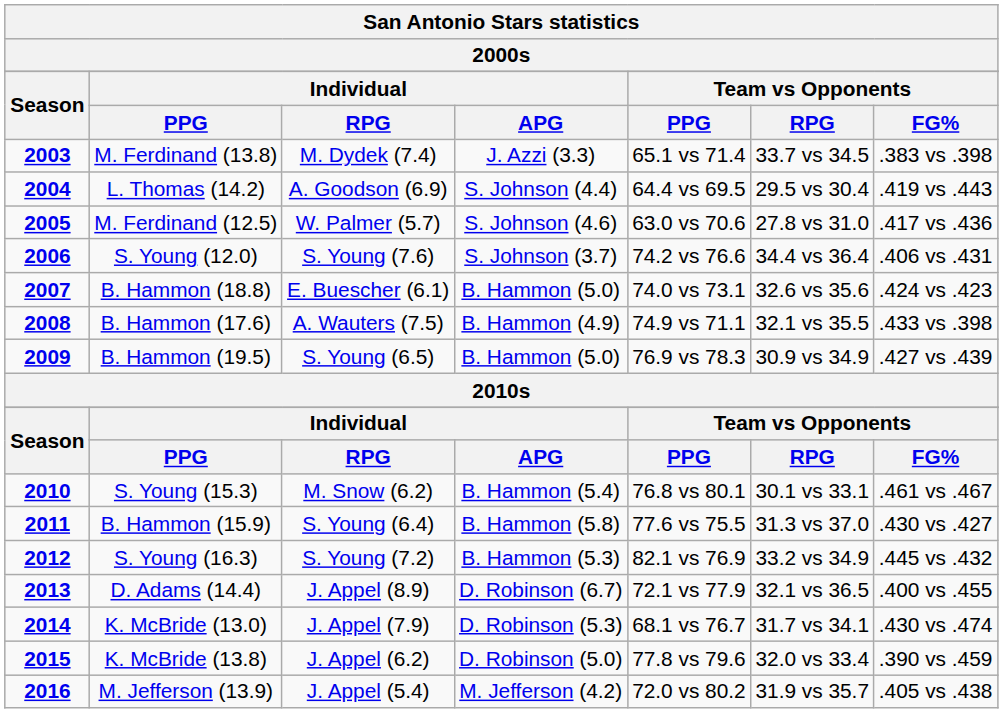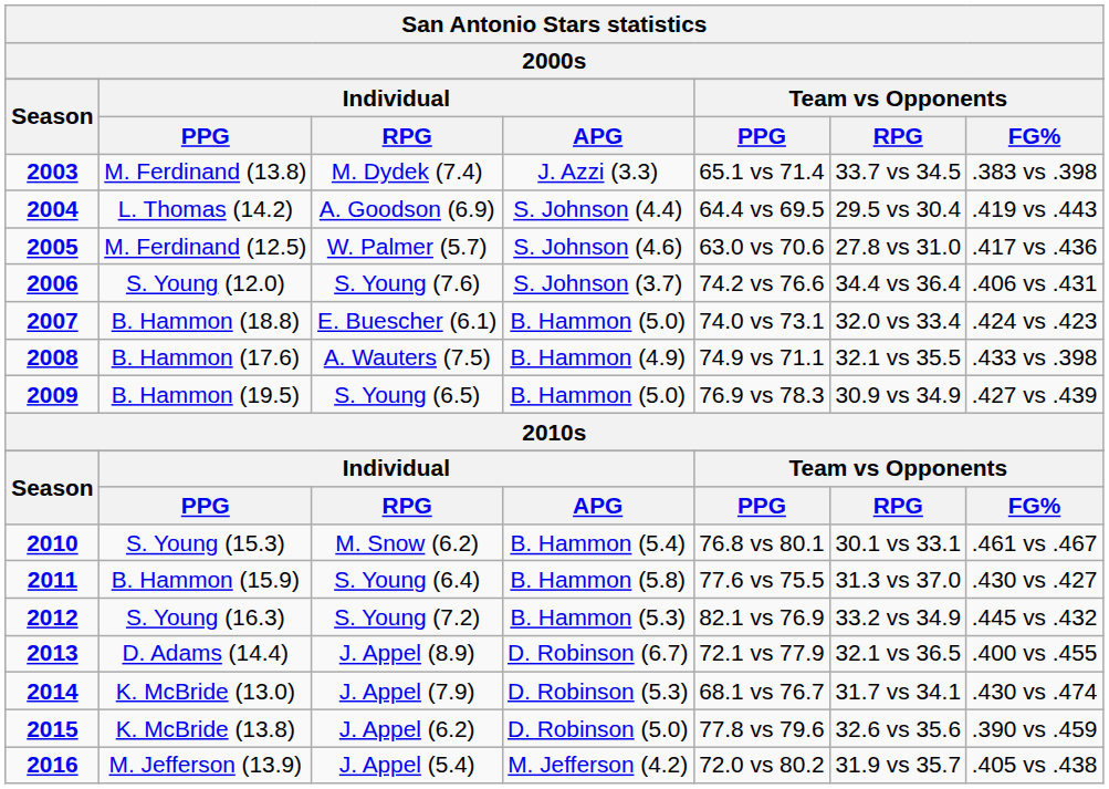B. Hammon (18.8) | San Antonio Stars statistics / Team vs Opponents / RPG: 32.6 vs 35.6 -> 32.0 vs 33.4
K. McBride (13.8) | San Antonio Stars statistics / Team vs Opponents / RPG: 32.0 vs 33.4 -> 32.6 vs 35.6
